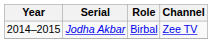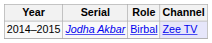Jodha Akbar | Channel: no background -> lavender background
